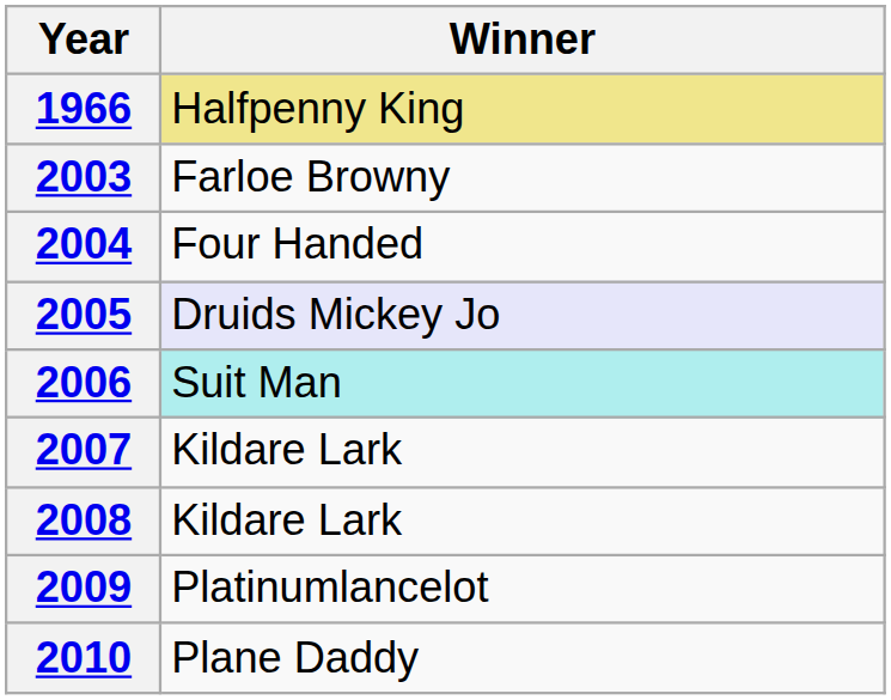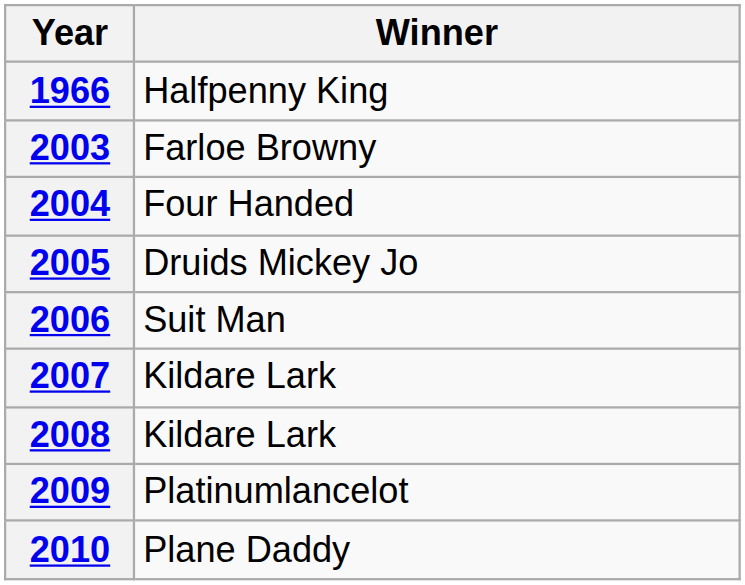1966 | Winner: khaki background -> no background
2005 | Winner: lavender background -> no background
2006 | Winner: paleturquoise background -> no background
